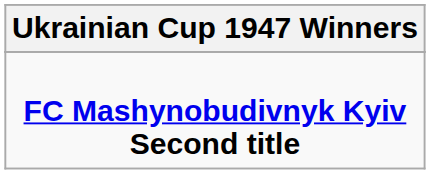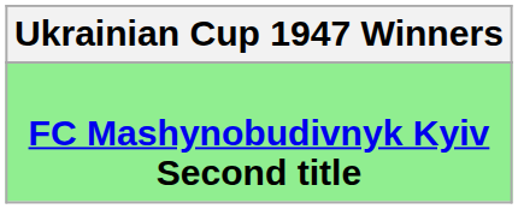row 2 | column 1: no background -> lightgreen background
